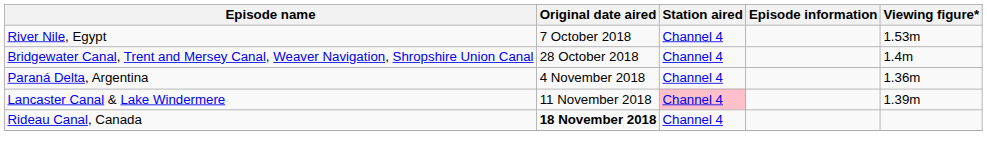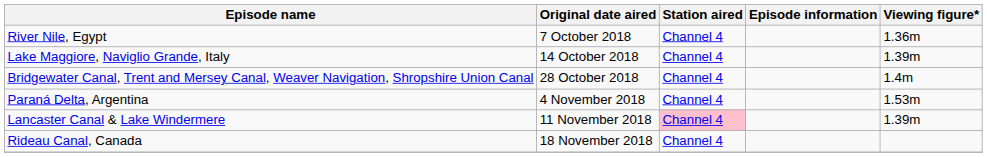River Nile, Egypt | Viewing figure*: 1.53m -> 1.36m
+ row: Lake Maggiore, Naviglio Grande, Italy | 14 October 2018 | Channel 4 | 1.39m
Paraná Delta, Argentina | Viewing figure*: 1.36m -> 1.53m
Rideau Canal, Canada | Original date aired: bold -> normal
